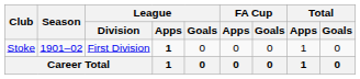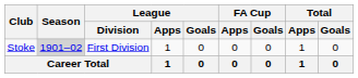Stoke | Season: no background -> lightgrey background
Stoke | League / Apps: bold -> normal
